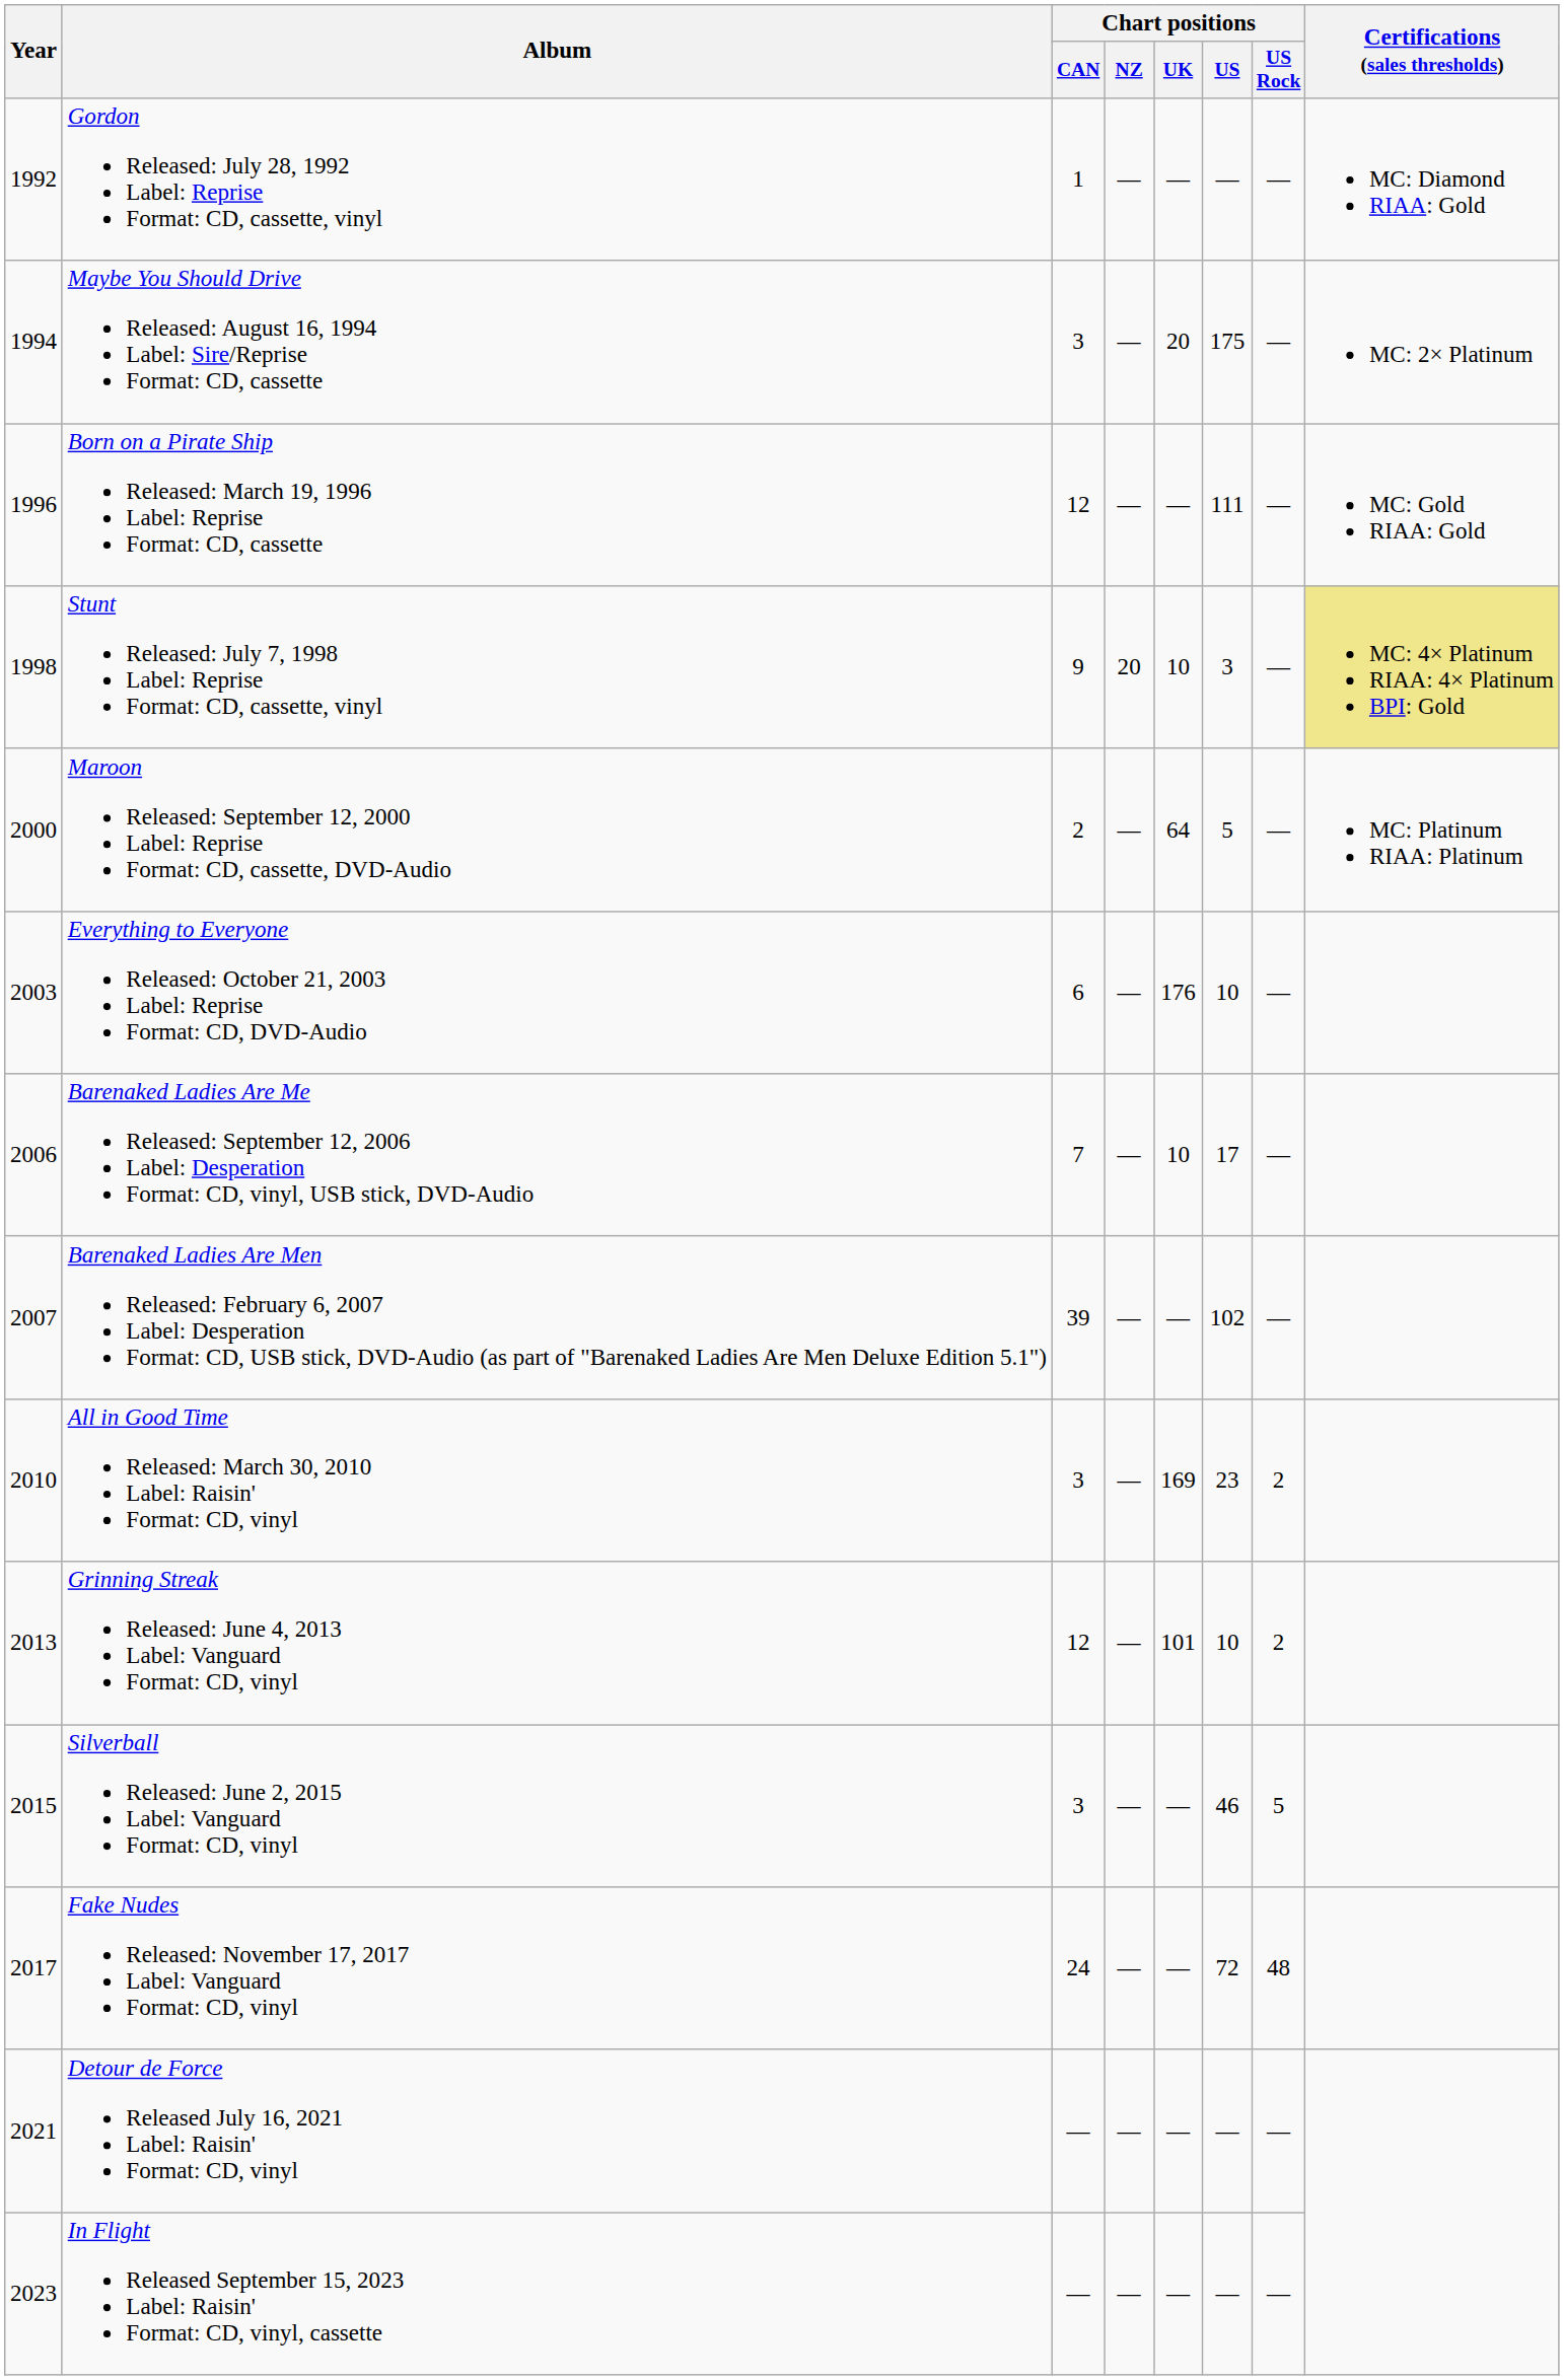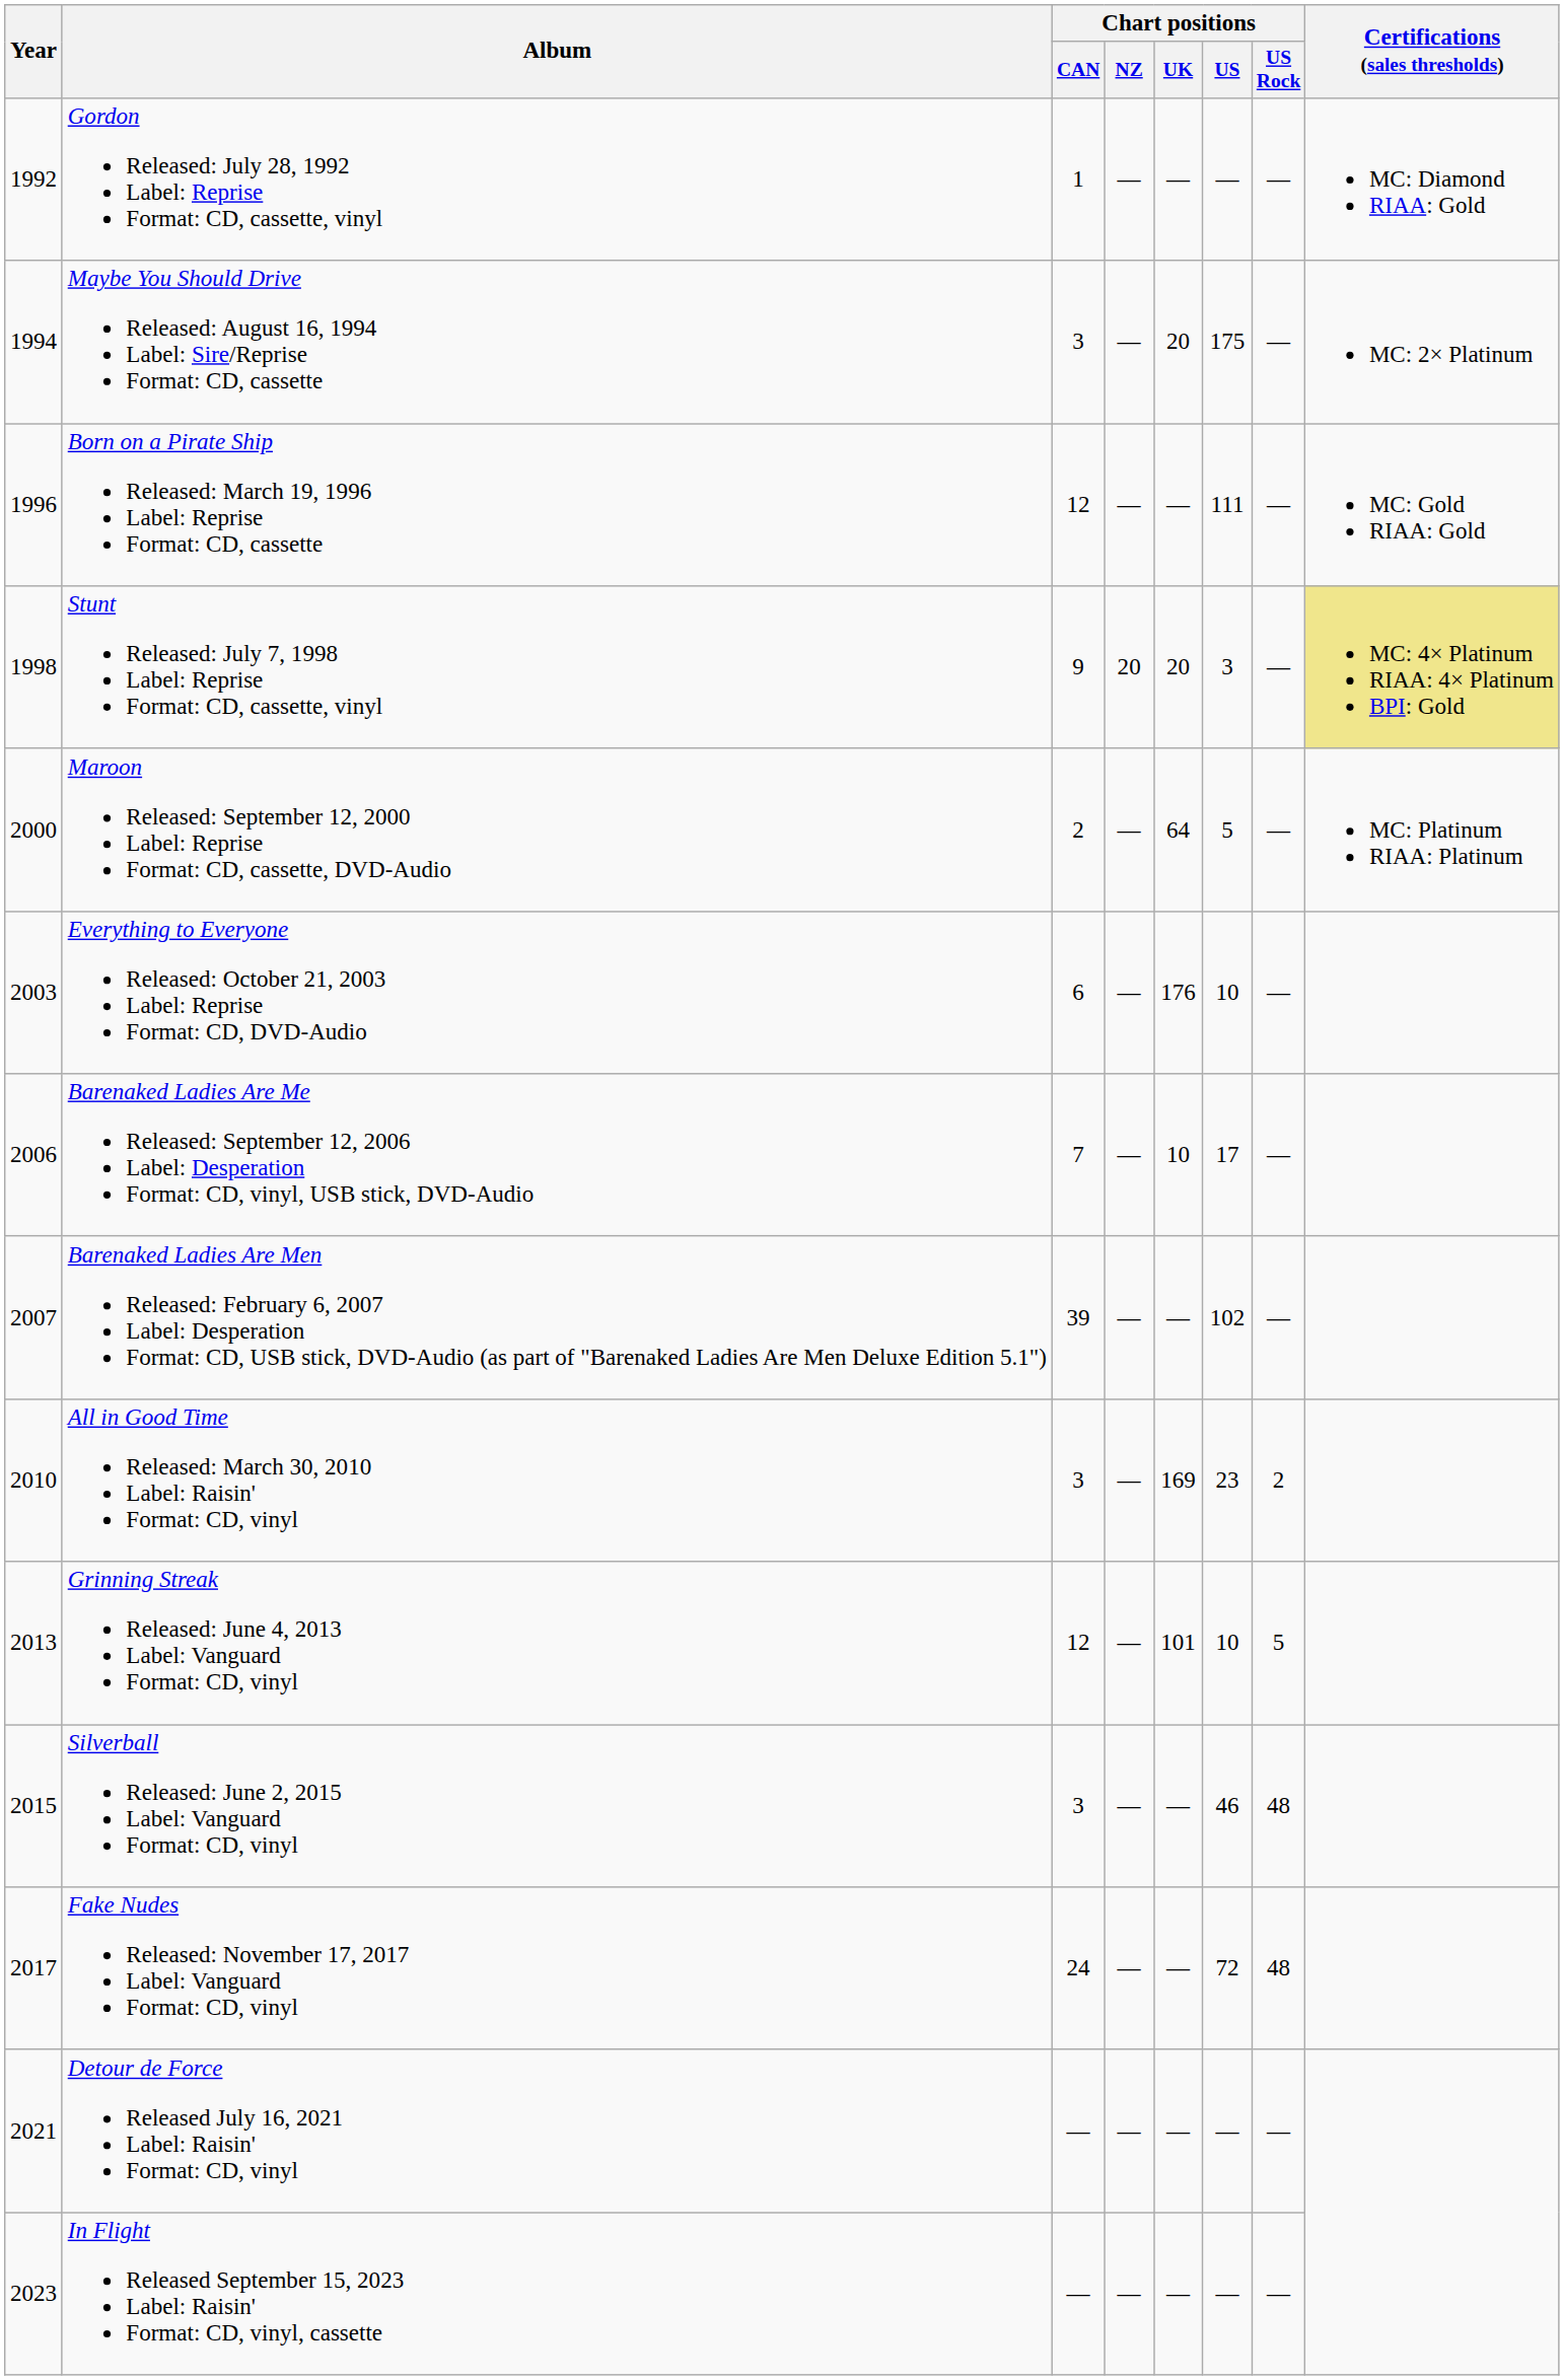row 6 | Chart positions / UK: 10 -> 20
row 12 | Chart positions / US Rock: 2 -> 5
row 13 | Chart positions / US Rock: 5 -> 48
